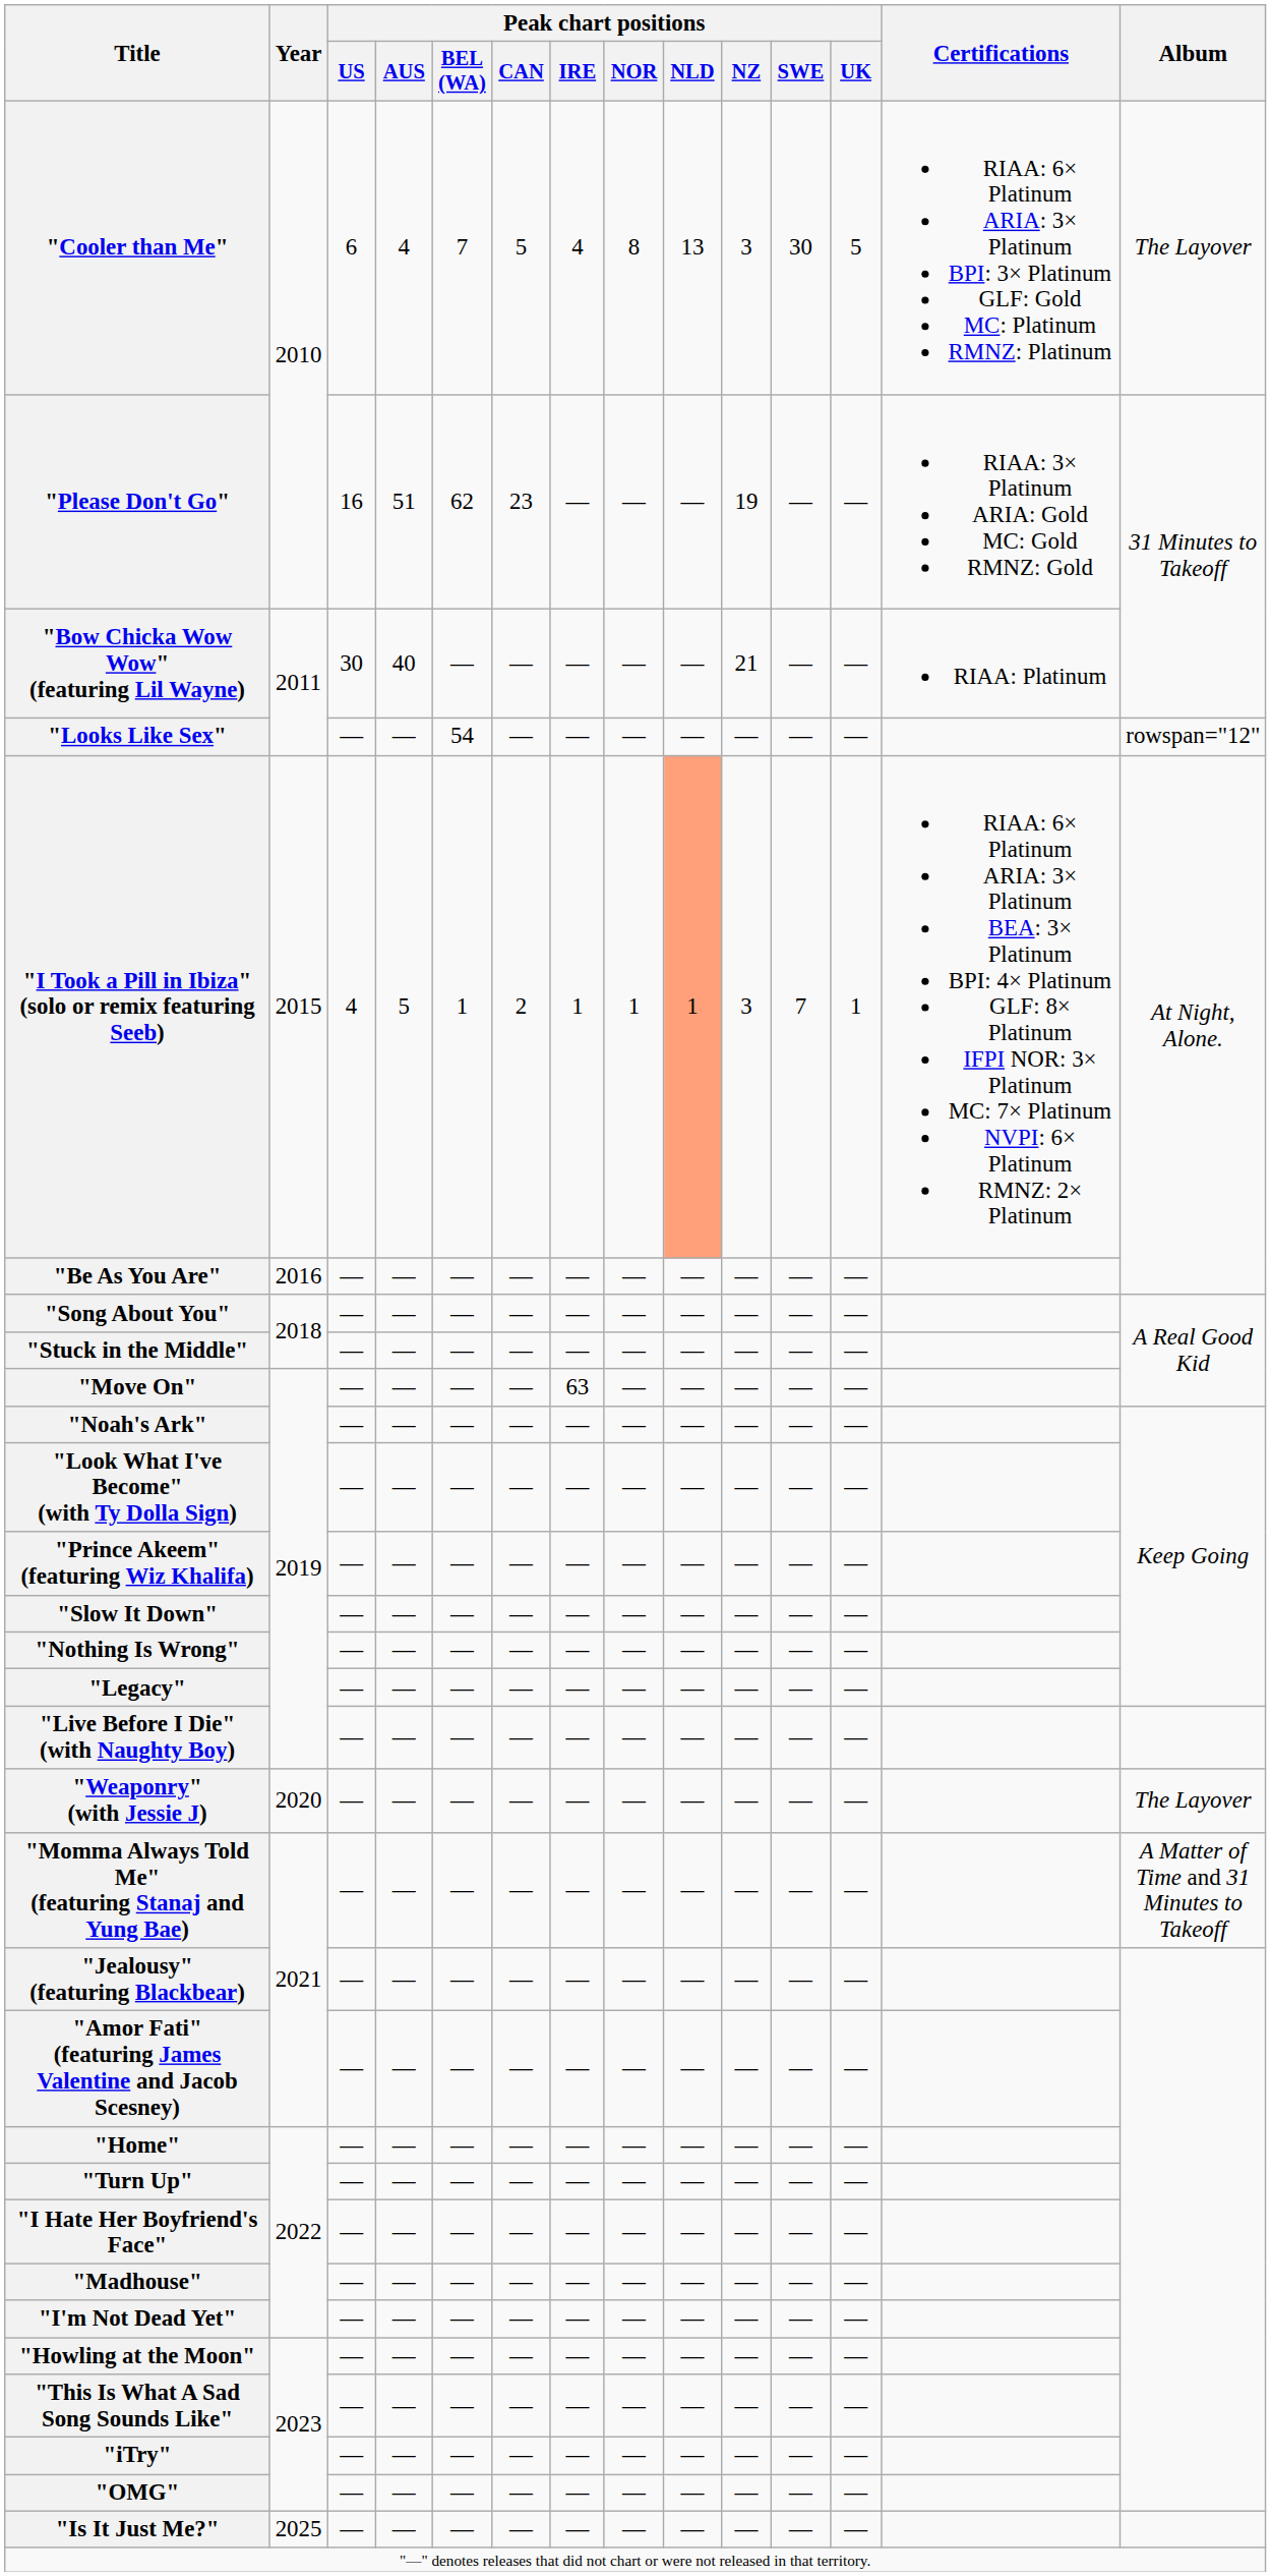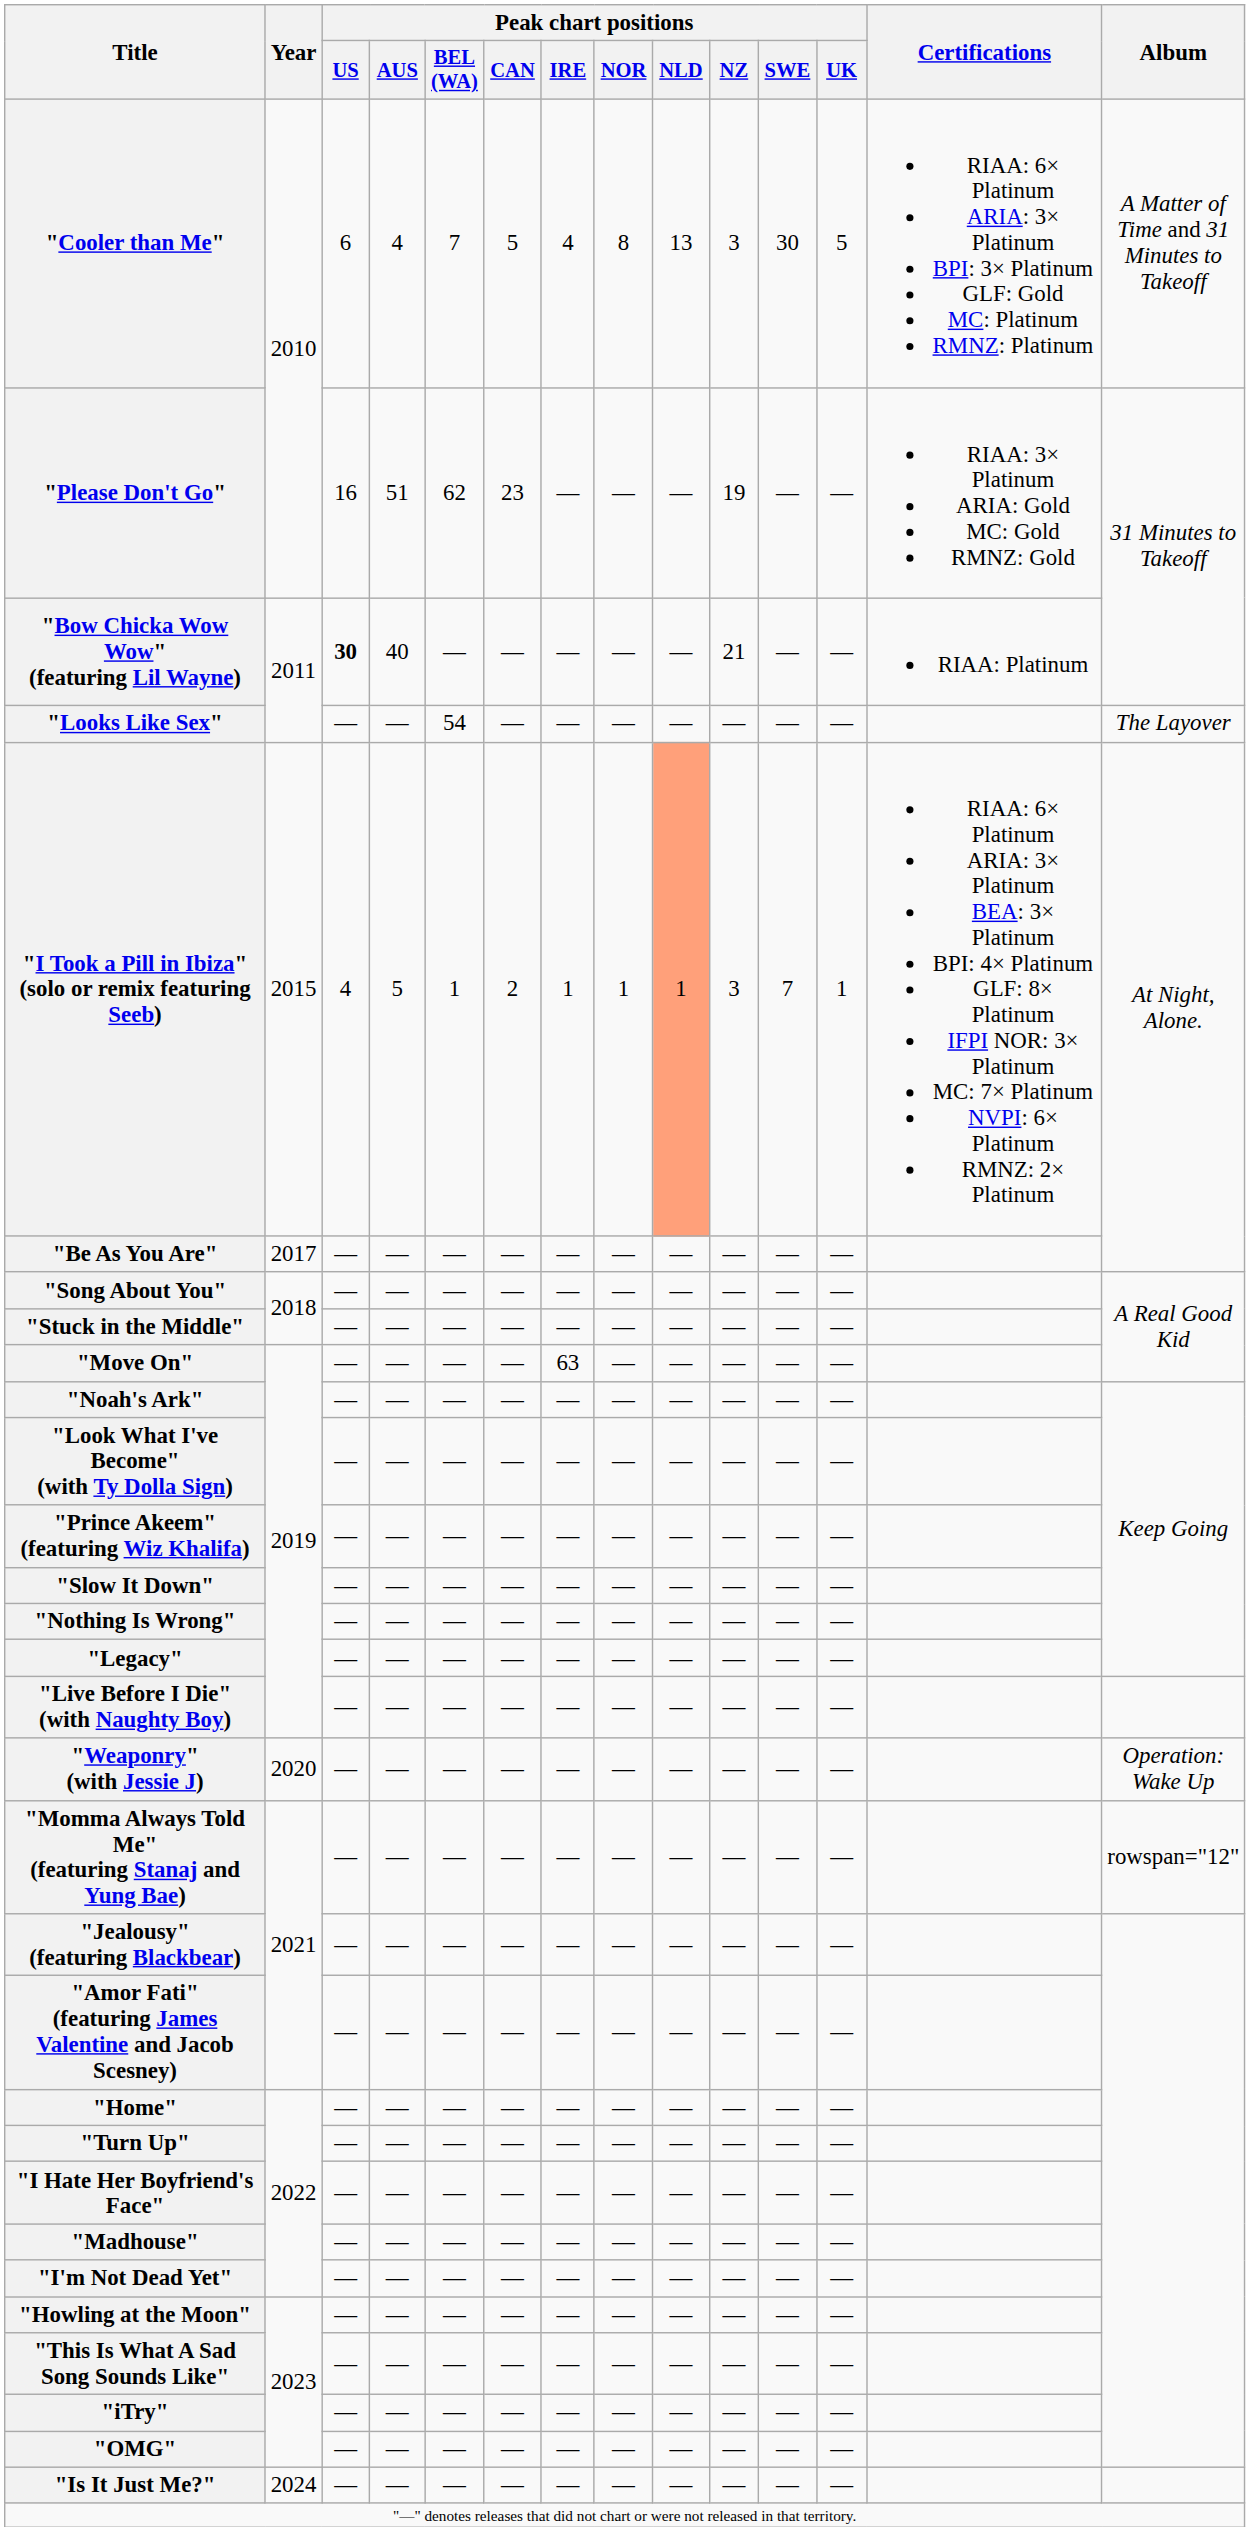"Cooler than Me" | Album: The Layover -> A Matter of Time and 31 Minutes to Takeoff
"Bow Chicka Wow Wow" (featuring Lil Wayne) | Peak chart positions / US: normal -> bold
"Looks Like Sex" | Album: rowspan="12" -> The Layover
"Be As You Are" | Year: 2016 -> 2017
"Weaponry" (with Jessie J) | Album: The Layover -> Operation: Wake Up
"Momma Always Told Me" (featuring Stanaj and Yung Bae) | Album: A Matter of Time and 31 Minutes to Takeoff -> rowspan="12"
"Is It Just Me?" | Year: 2025 -> 2024
